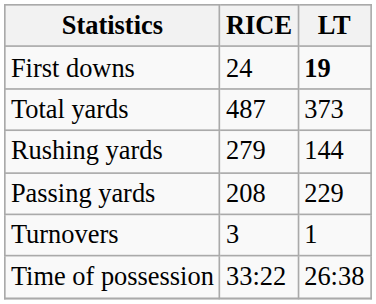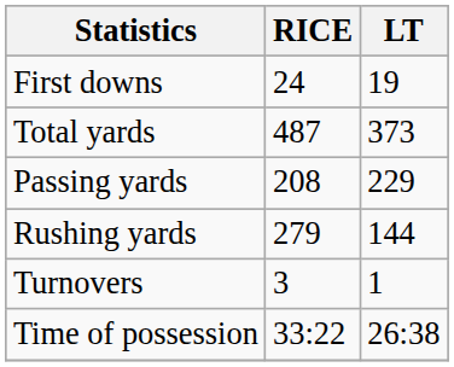First downs | LT: bold -> normal
rows swapped: Rushing yards <-> Passing yards
